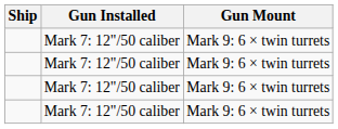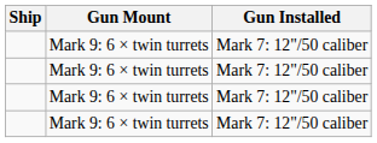columns swapped: Gun Installed <-> Gun Mount
